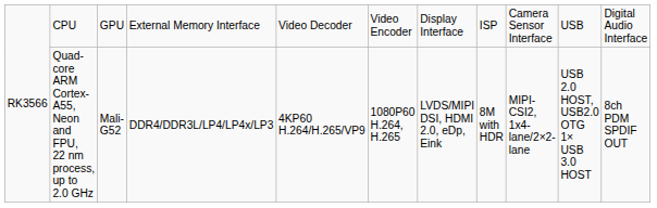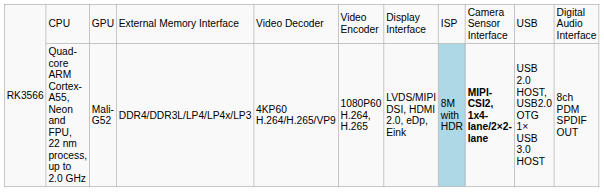row 2 | column 8: no background -> lightblue background
row 2 | column 9: normal -> bold
